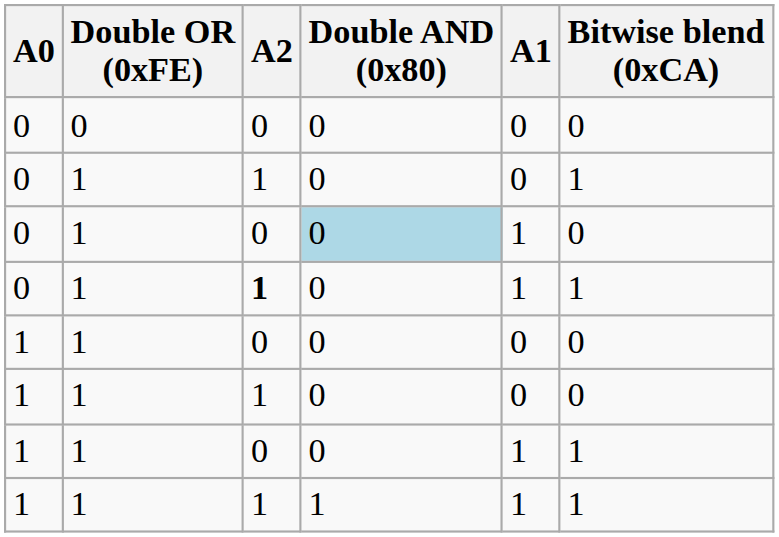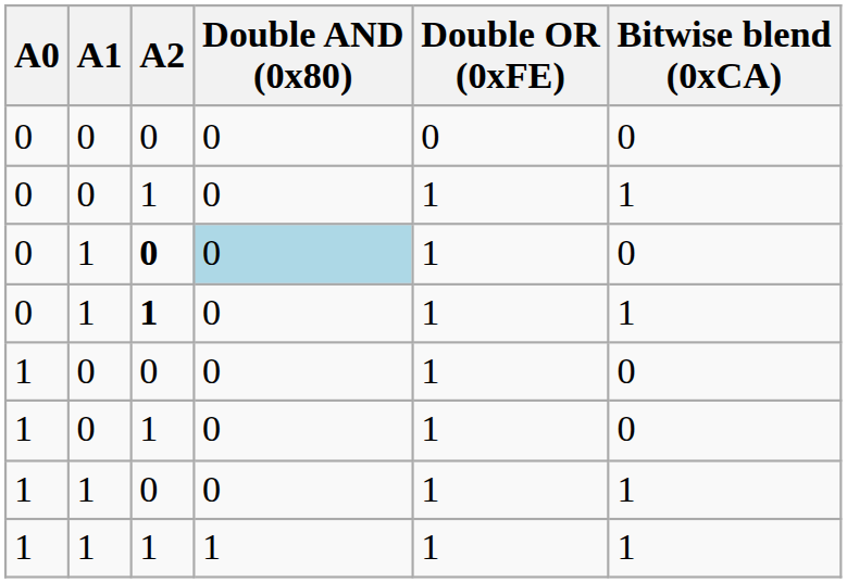columns swapped: A1 <-> Double OR (0xFE)
row 4 | A2: normal -> bold
